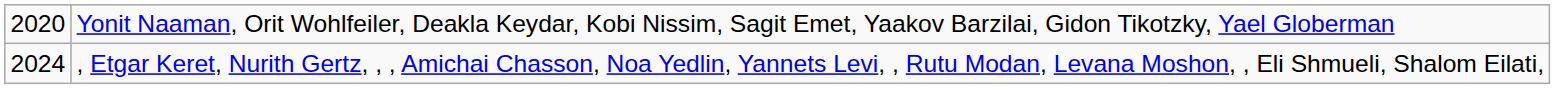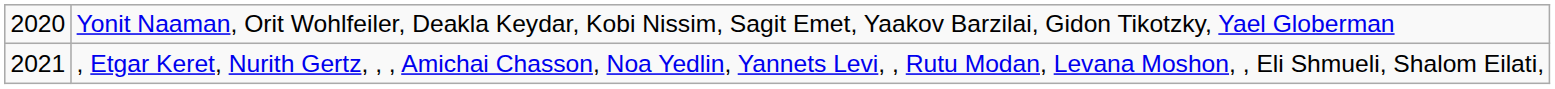row 2 | column 1: 2024 -> 2021
